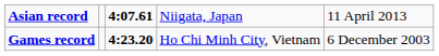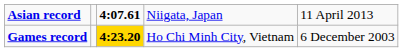Games record | column 3: no background -> gold background
